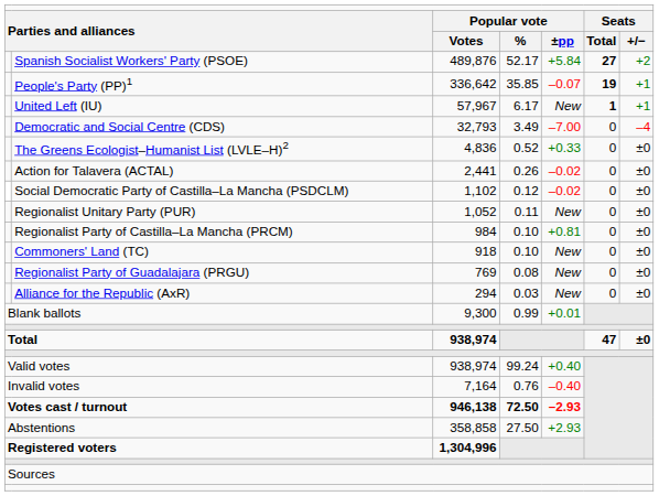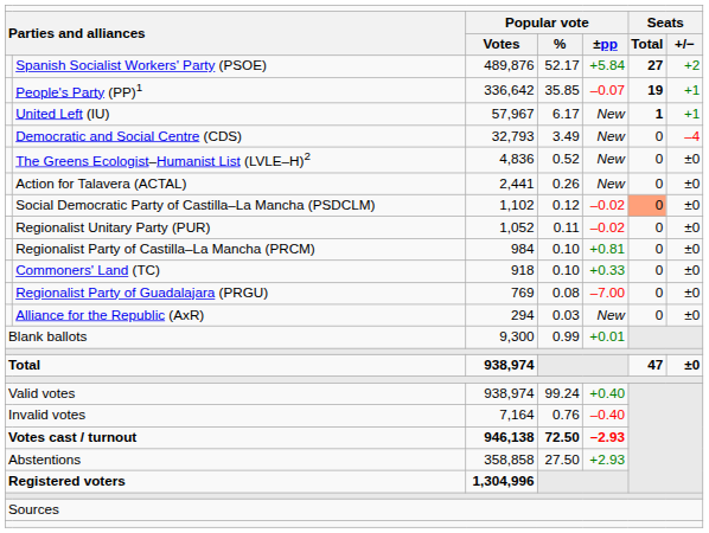Democratic and Social Centre (CDS) | column 5: –7.00 -> New
The Greens Ecologist–Humanist List (LVLE–H)2 | column 5: +0.33 -> New
Action for Talavera (ACTAL) | column 5: –0.02 -> New
Social Democratic Party of Castilla–La Mancha (PSDCLM) | column 6: no background -> lightsalmon background
Regionalist Unitary Party (PUR) | column 5: New -> –0.02
Commoners' Land (TC) | column 5: New -> +0.33
Regionalist Party of Guadalajara (PRGU) | column 5: New -> –7.00
